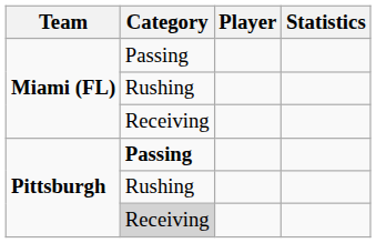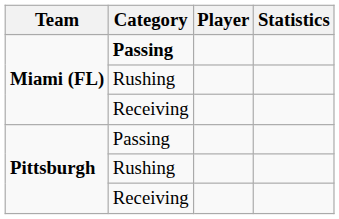Miami (FL) / Passing | Category: normal -> bold
Pittsburgh / Passing | Category: bold -> normal
Pittsburgh / Receiving | Category: lightgrey background -> no background
